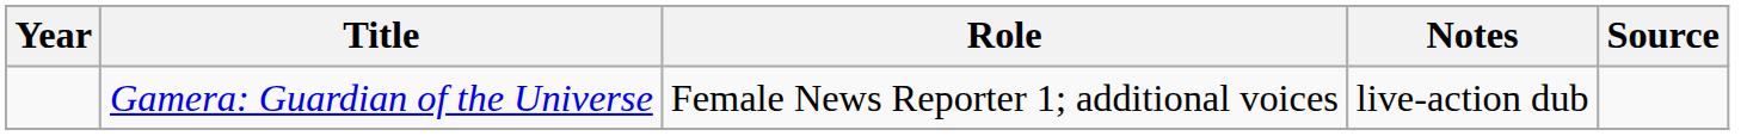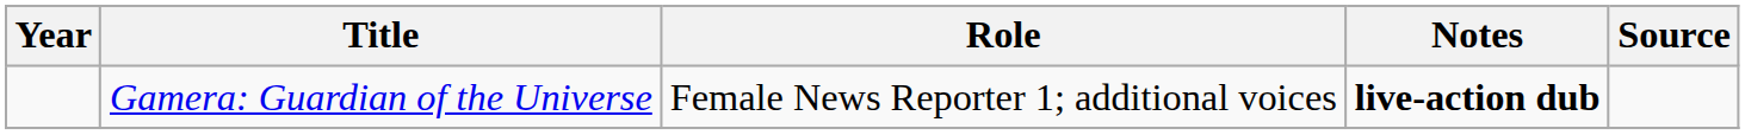Gamera: Guardian of the Universe | Notes: normal -> bold
